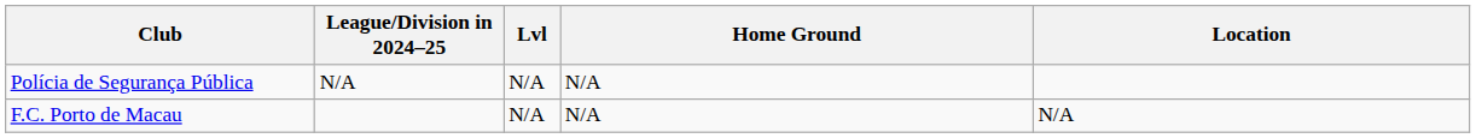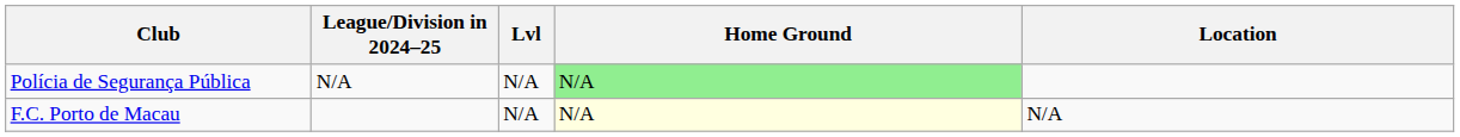Polícia de Segurança Pública | Home Ground: no background -> lightgreen background
F.C. Porto de Macau | Home Ground: no background -> lightyellow background
